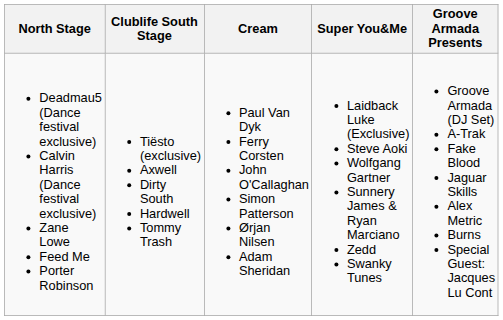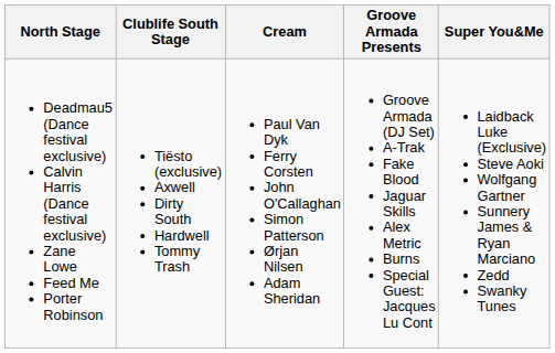columns swapped: Super You&Me <-> Groove Armada Presents
